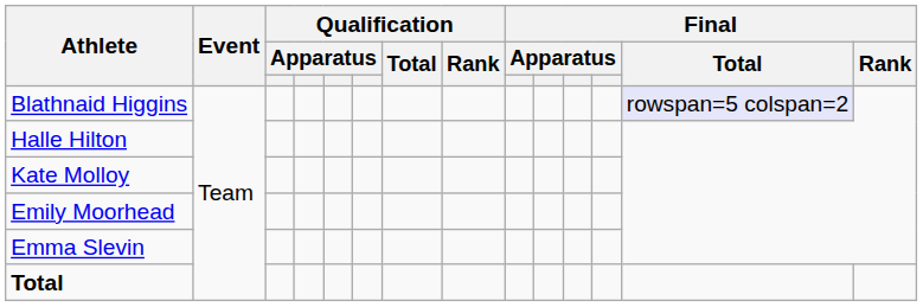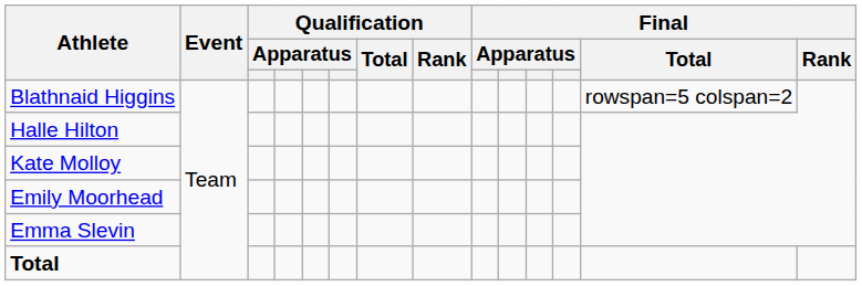Blathnaid Higgins | Final / Total: lavender background -> no background
